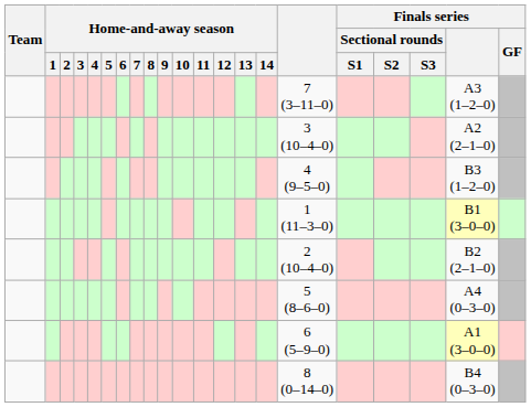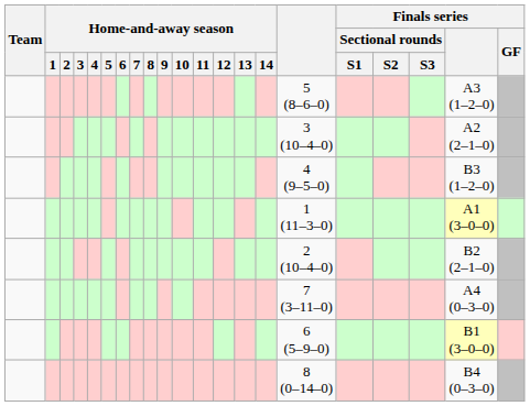row 4 | column 16: 7 (3–11–0) -> 5 (8–6–0)
row 7 | Finals series: B1 (3–0–0) -> A1 (3–0–0)
row 9 | column 16: 5 (8–6–0) -> 7 (3–11–0)
row 10 | Finals series: A1 (3–0–0) -> B1 (3–0–0)
